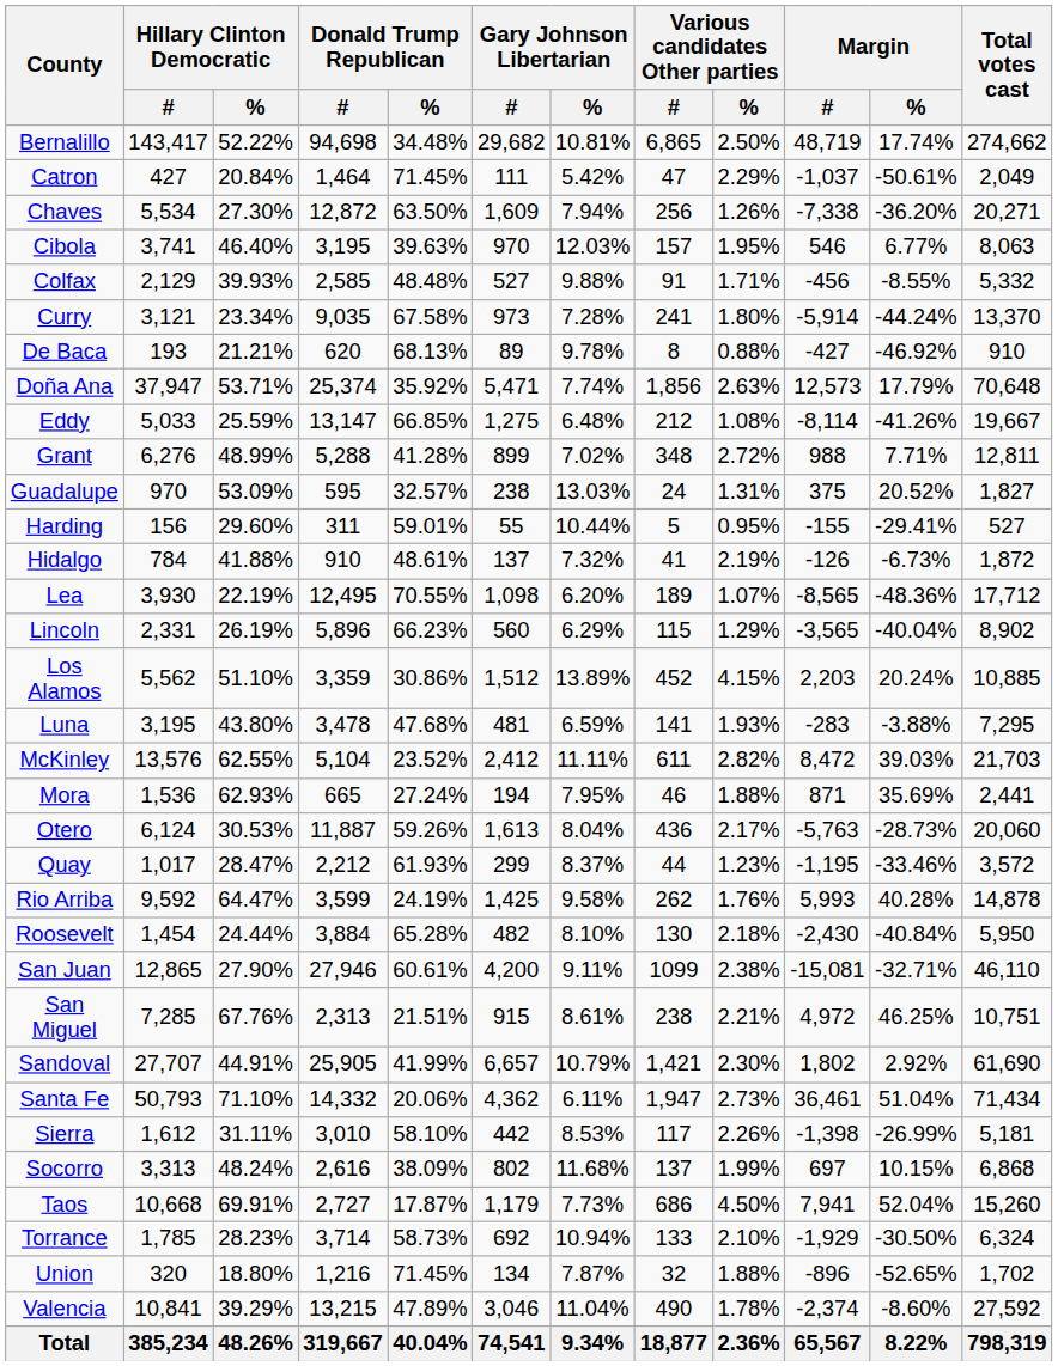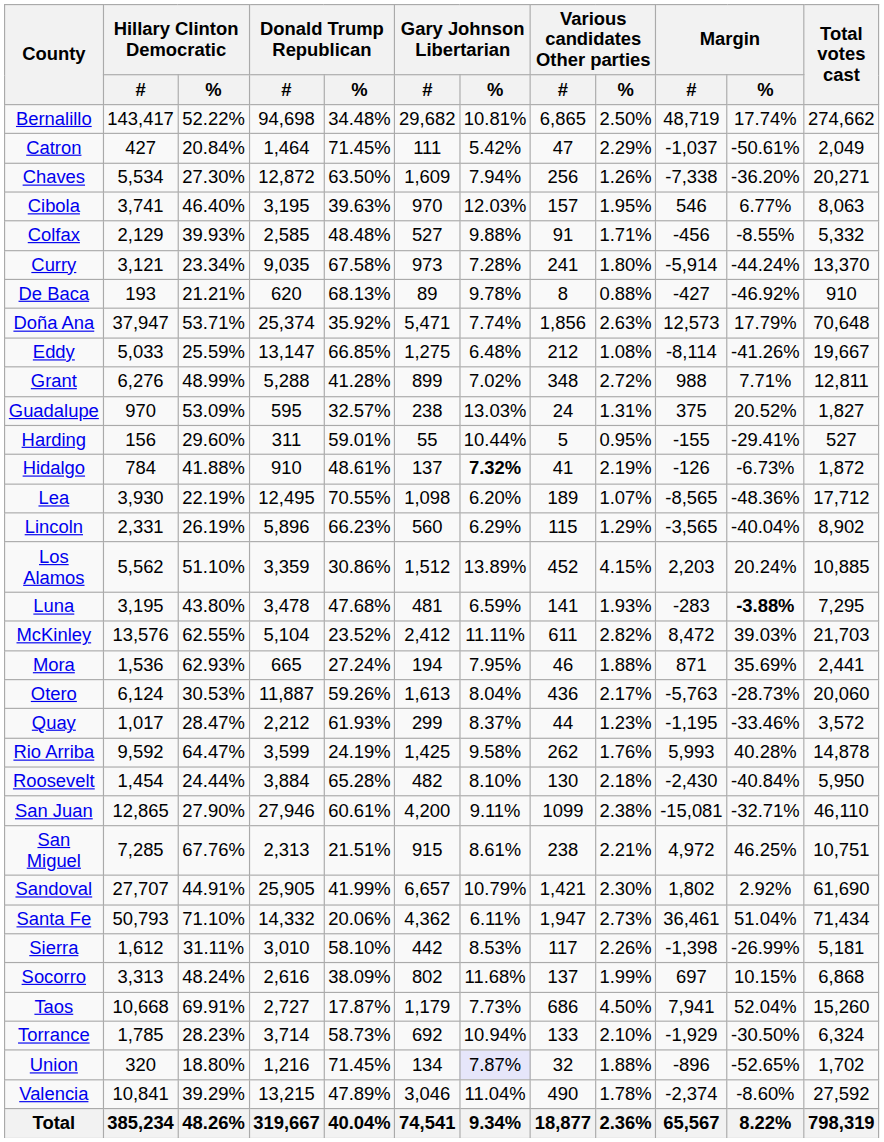Hidalgo | Gary Johnson Libertarian / %: normal -> bold
Luna | Margin / %: normal -> bold
Union | Gary Johnson Libertarian / %: no background -> lavender background
